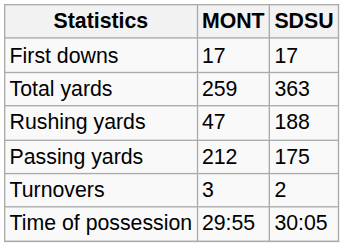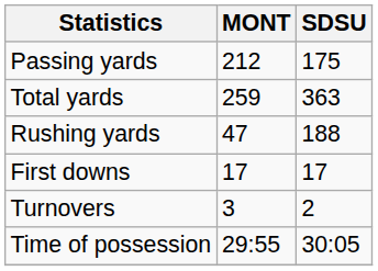rows swapped: First downs <-> Passing yards
